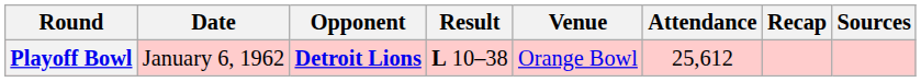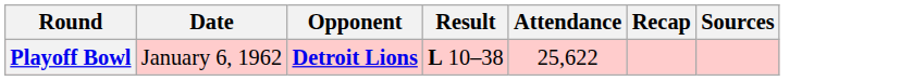- column: Venue | Orange Bowl
Playoff Bowl | Attendance: 25,612 -> 25,622
